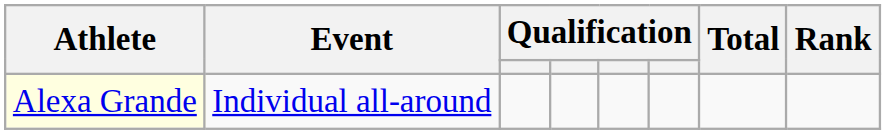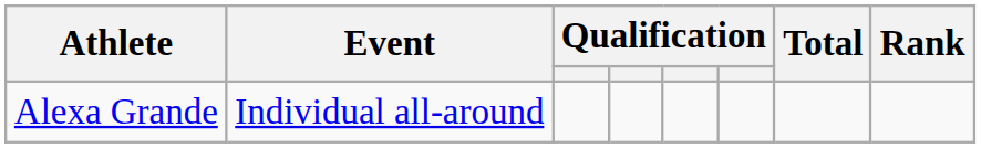row 3 | Athlete: lightyellow background -> no background
